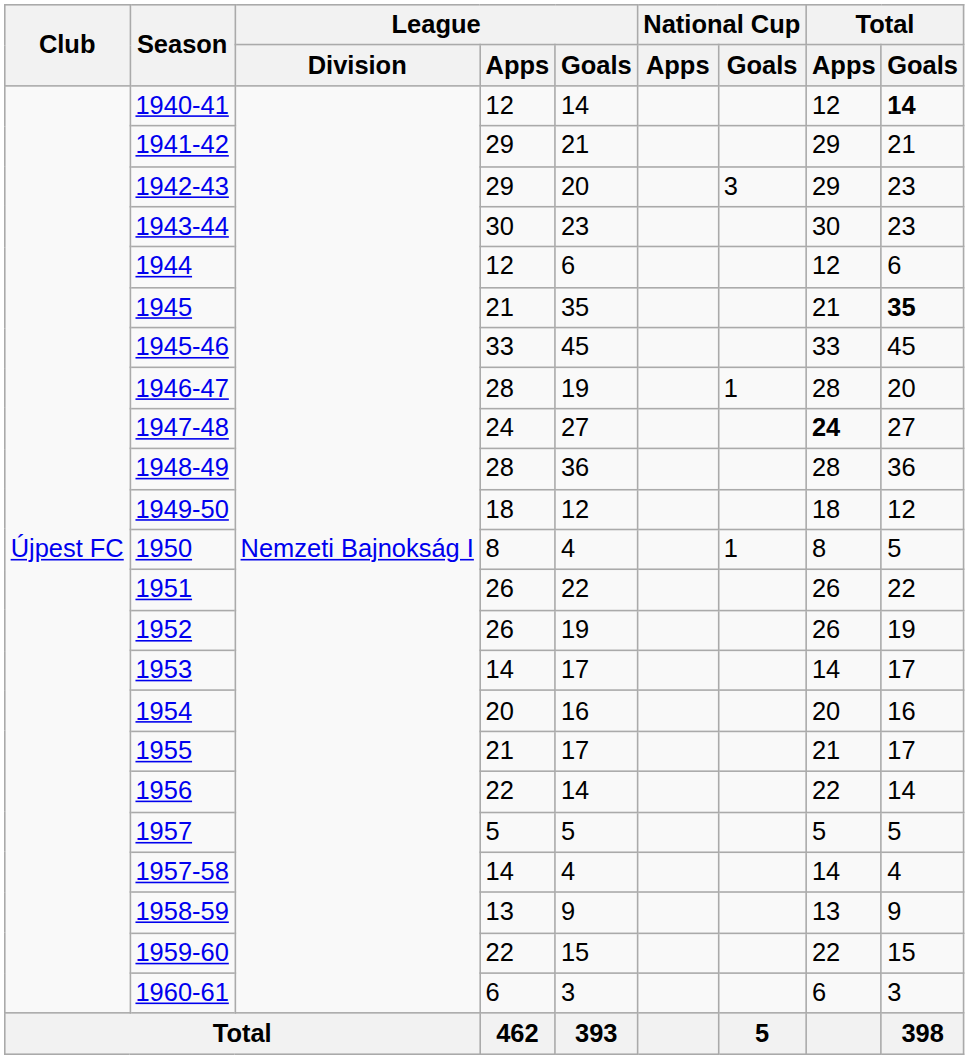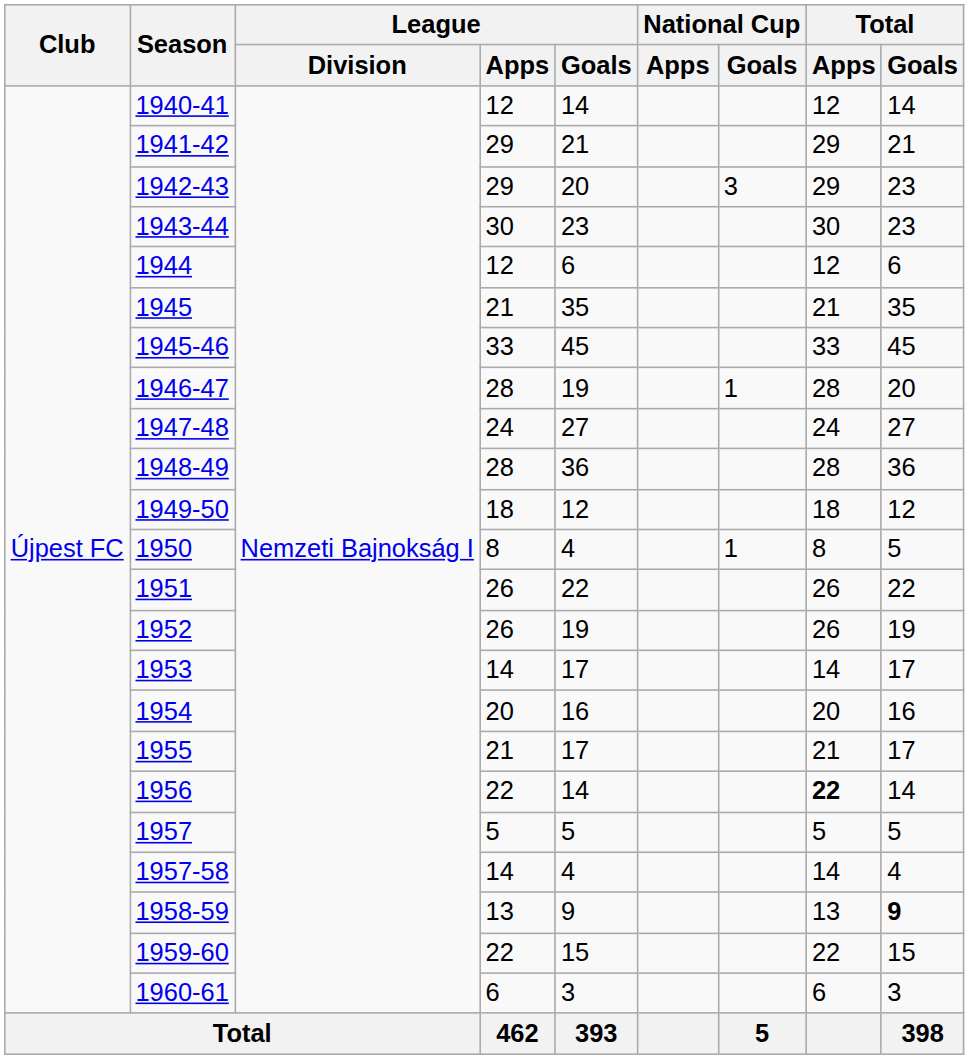1940-41 | Total / Goals: bold -> normal
1945 | Total / Goals: bold -> normal
1947-48 | Total / Apps: bold -> normal
1956 | Total / Apps: normal -> bold
1958-59 | Total / Goals: normal -> bold
